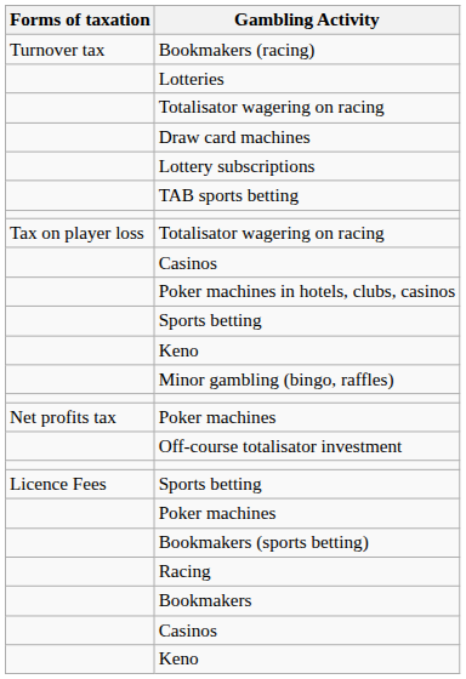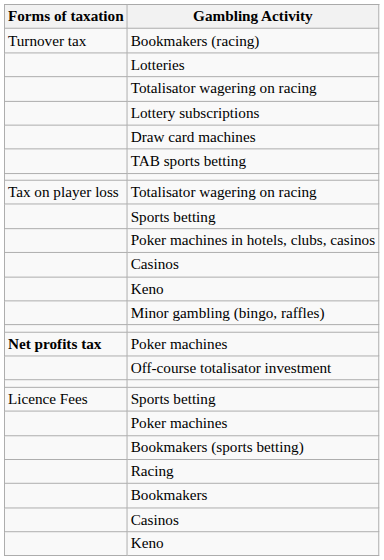row 5 | Gambling Activity: Draw card machines -> Lottery subscriptions
row 6 | Gambling Activity: Lottery subscriptions -> Draw card machines
row 10 | Gambling Activity: Casinos -> Sports betting
row 12 | Gambling Activity: Sports betting -> Casinos
row 16 | Forms of taxation: normal -> bold
